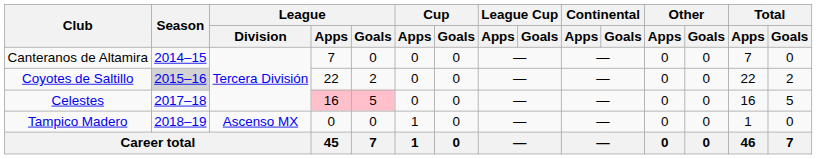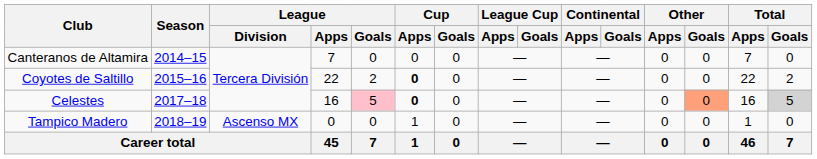Coyotes de Saltillo | Season: lightgrey background -> no background
Coyotes de Saltillo | Cup / Apps: normal -> bold
Celestes | League / Apps: pink background -> no background
Celestes | Cup / Apps: normal -> bold
Celestes | Other / Goals: no background -> lightsalmon background
Celestes | Total / Goals: no background -> lightgrey background
